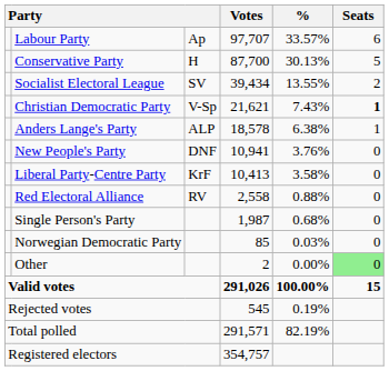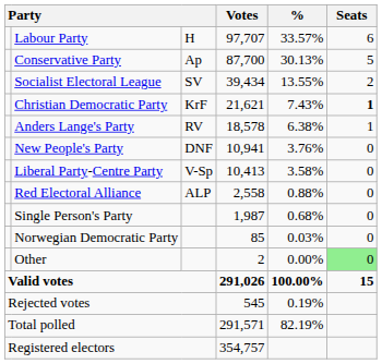Labour Party | column 3: Ap -> H
Conservative Party | column 3: H -> Ap
Christian Democratic Party | column 3: V-Sp -> KrF
Anders Lange's Party | column 3: ALP -> RV
Liberal Party-Centre Party | column 3: KrF -> V-Sp
Red Electoral Alliance | column 3: RV -> ALP
